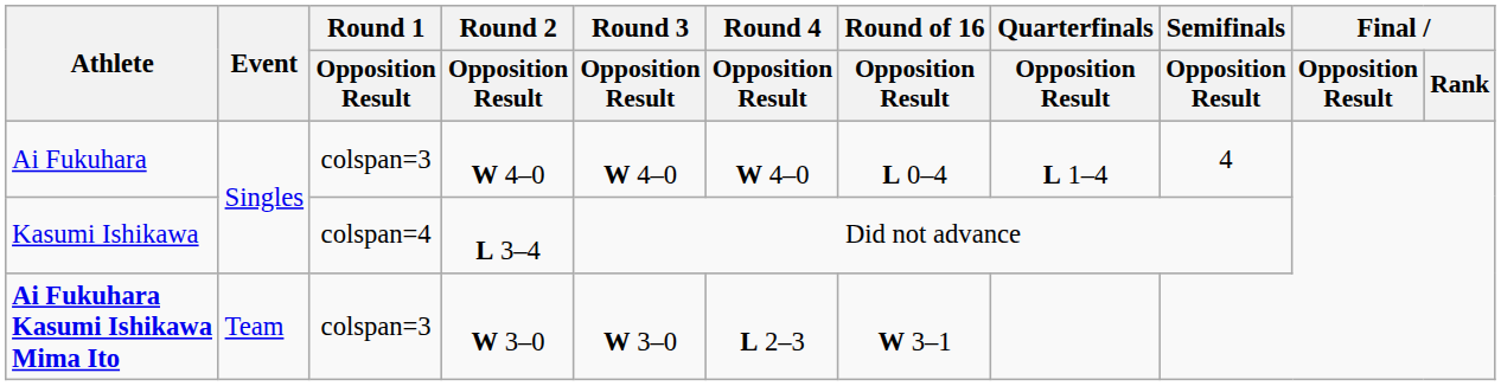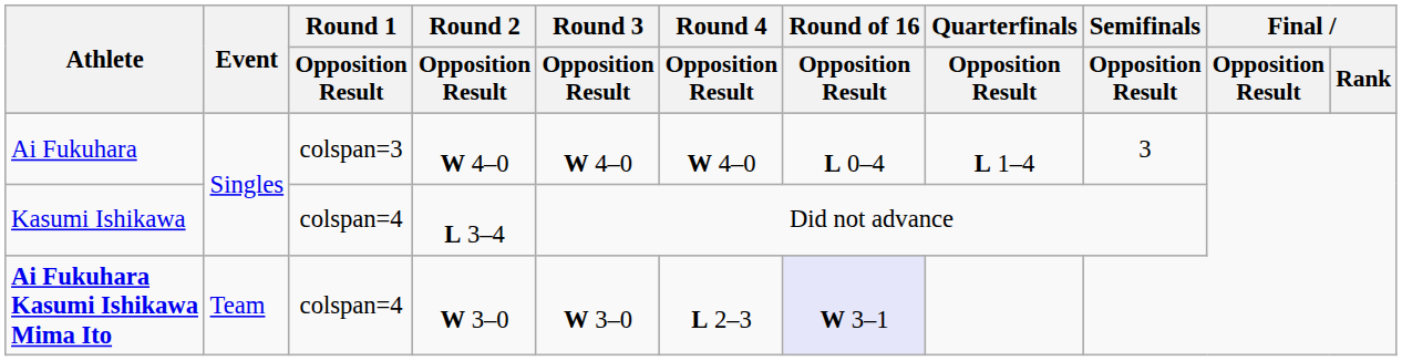Ai Fukuhara | Semifinals / Opposition Result: 4 -> 3
Ai Fukuhara Kasumi Ishikawa Mima Ito | Round 1 / Opposition Result: colspan=3 -> colspan=4
Ai Fukuhara Kasumi Ishikawa Mima Ito | Round of 16 / Opposition Result: no background -> lavender background
